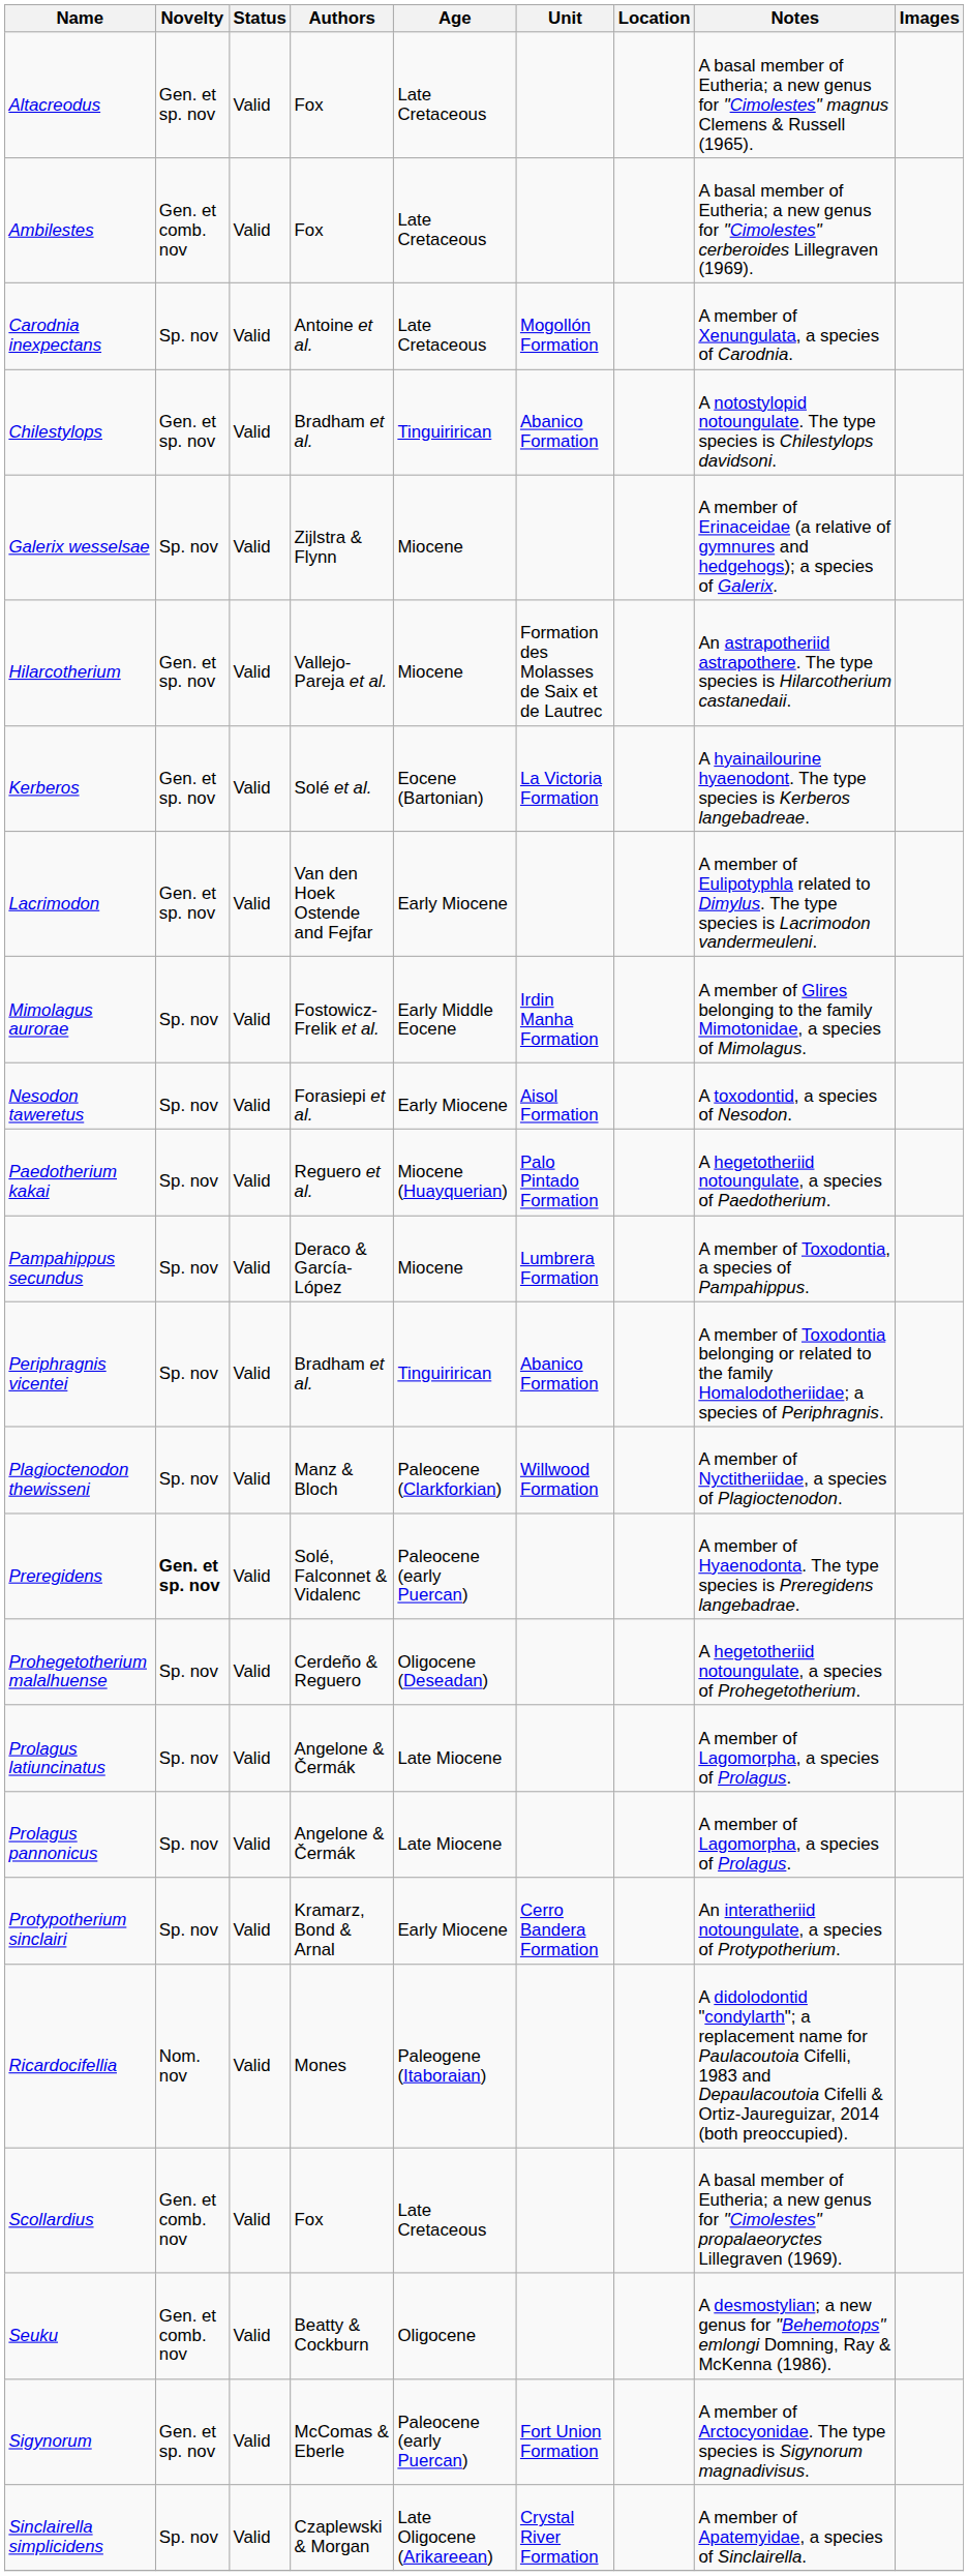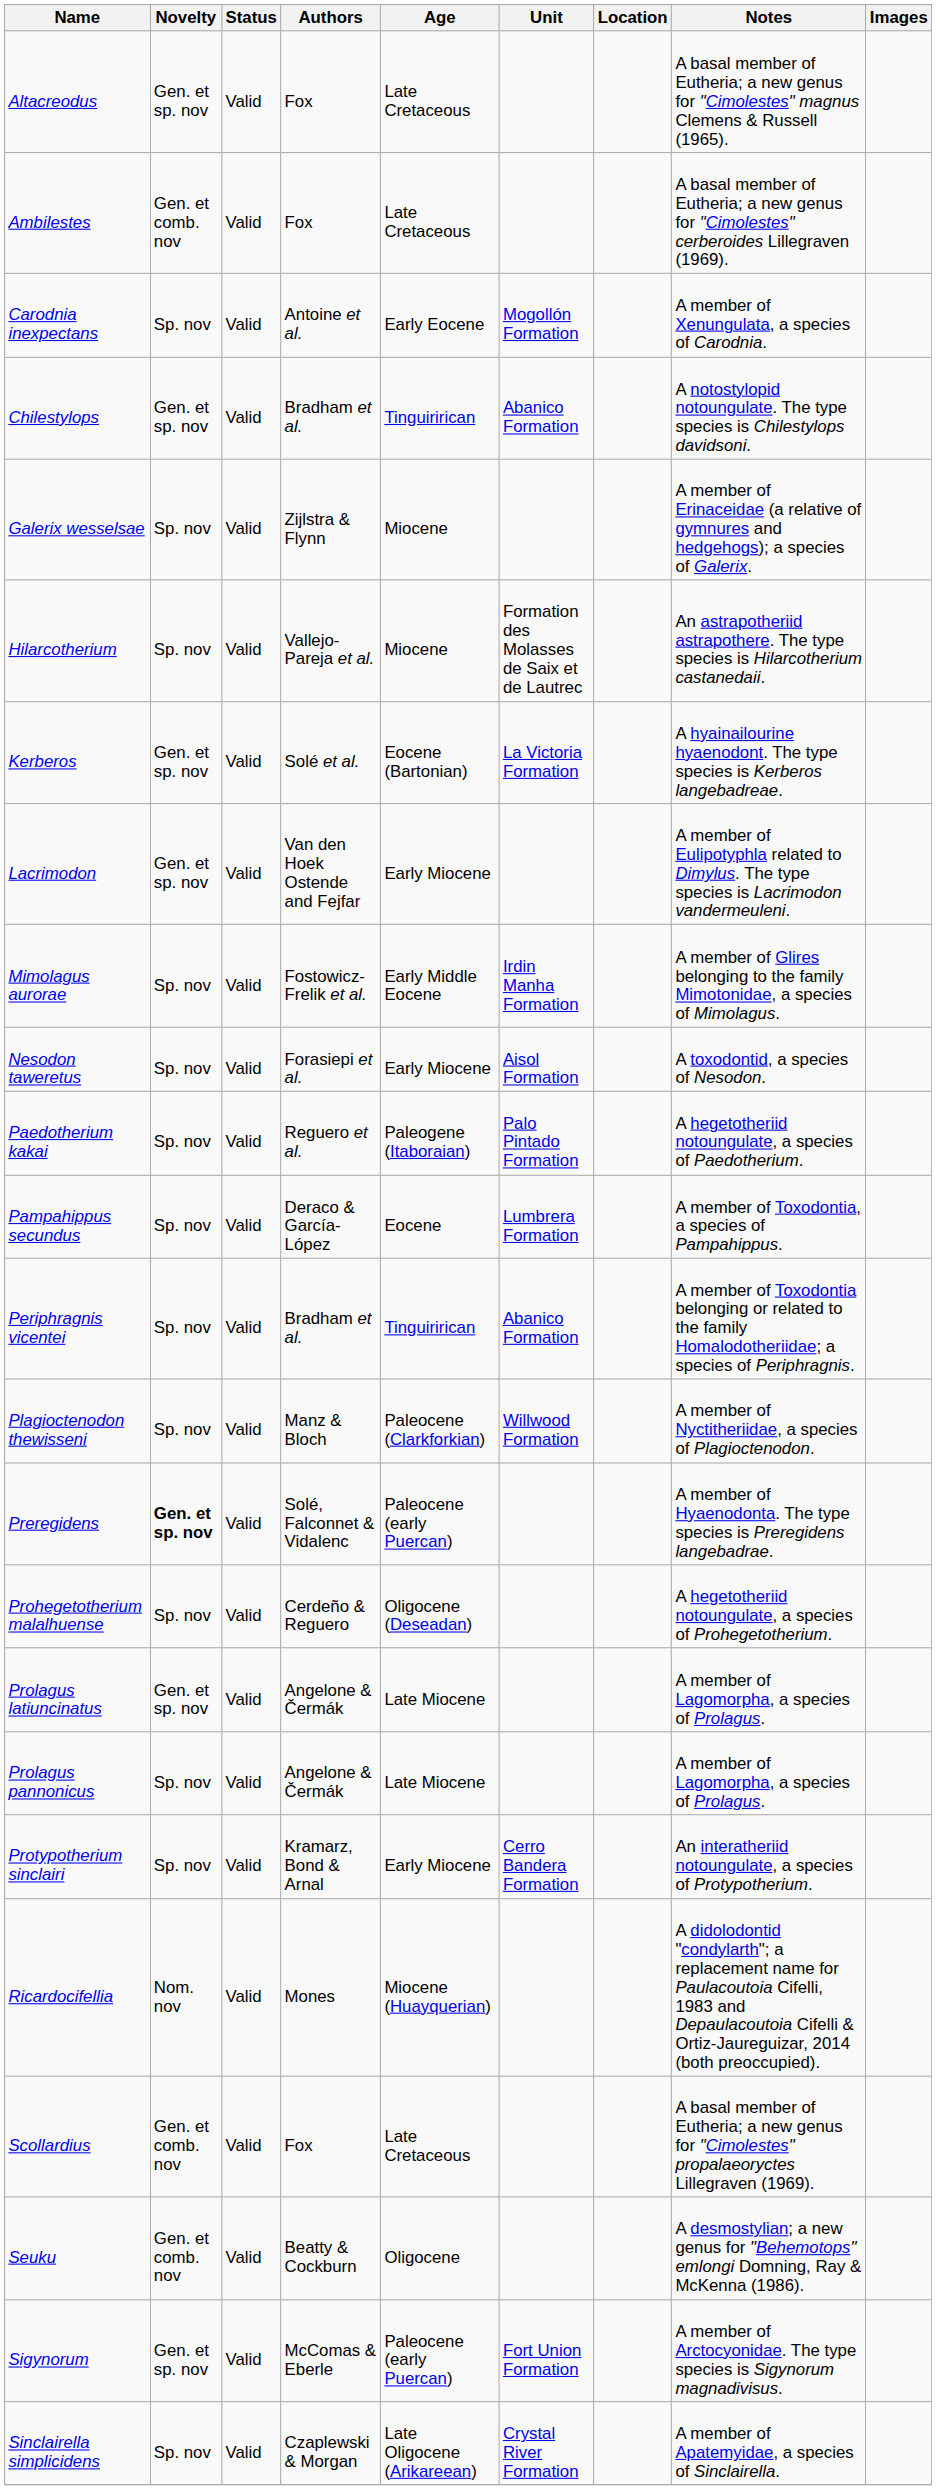Carodnia inexpectans | Age: Late Cretaceous -> Early Eocene
Hilarcotherium | Novelty: Gen. et sp. nov -> Sp. nov
Paedotherium kakai | Age: Miocene (Huayquerian) -> Paleogene (Itaboraian)
Pampahippus secundus | Age: Miocene -> Eocene
Prolagus latiuncinatus | Novelty: Sp. nov -> Gen. et sp. nov
Ricardocifellia | Age: Paleogene (Itaboraian) -> Miocene (Huayquerian)
